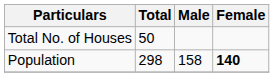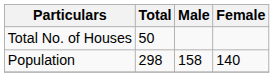Population | Female: bold -> normal
